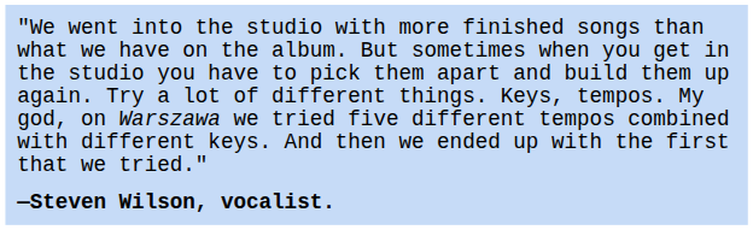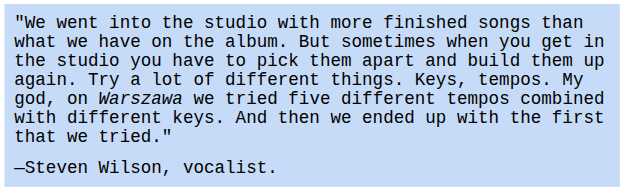row 2 | column 1: bold -> normal
